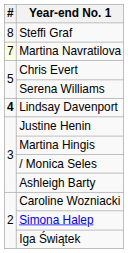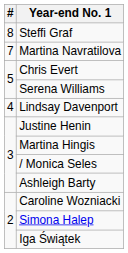Martina Navratilova | #: lightyellow background -> no background
Lindsay Davenport | #: bold -> normal
